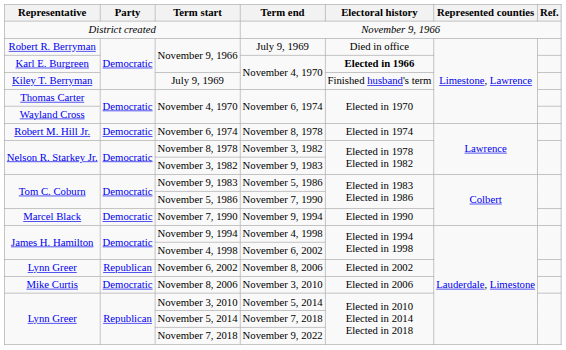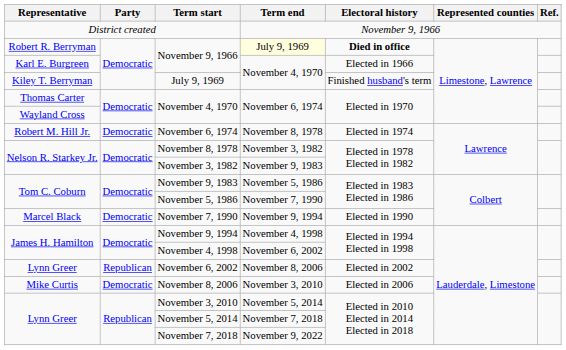Robert R. Berryman / November 9, 1966 | Term end: no background -> lightyellow background
Robert R. Berryman / November 9, 1966 | Electoral history: normal -> bold
Karl E. Burgreen / November 9, 1966 | Electoral history: bold -> normal
